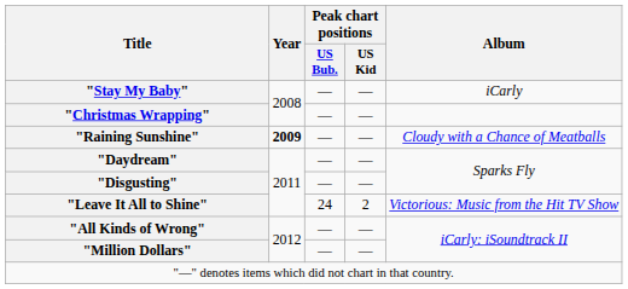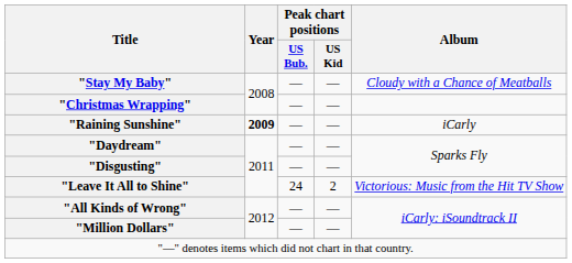"Stay My Baby" | Album: iCarly -> Cloudy with a Chance of Meatballs
"Raining Sunshine" | Album: Cloudy with a Chance of Meatballs -> iCarly
